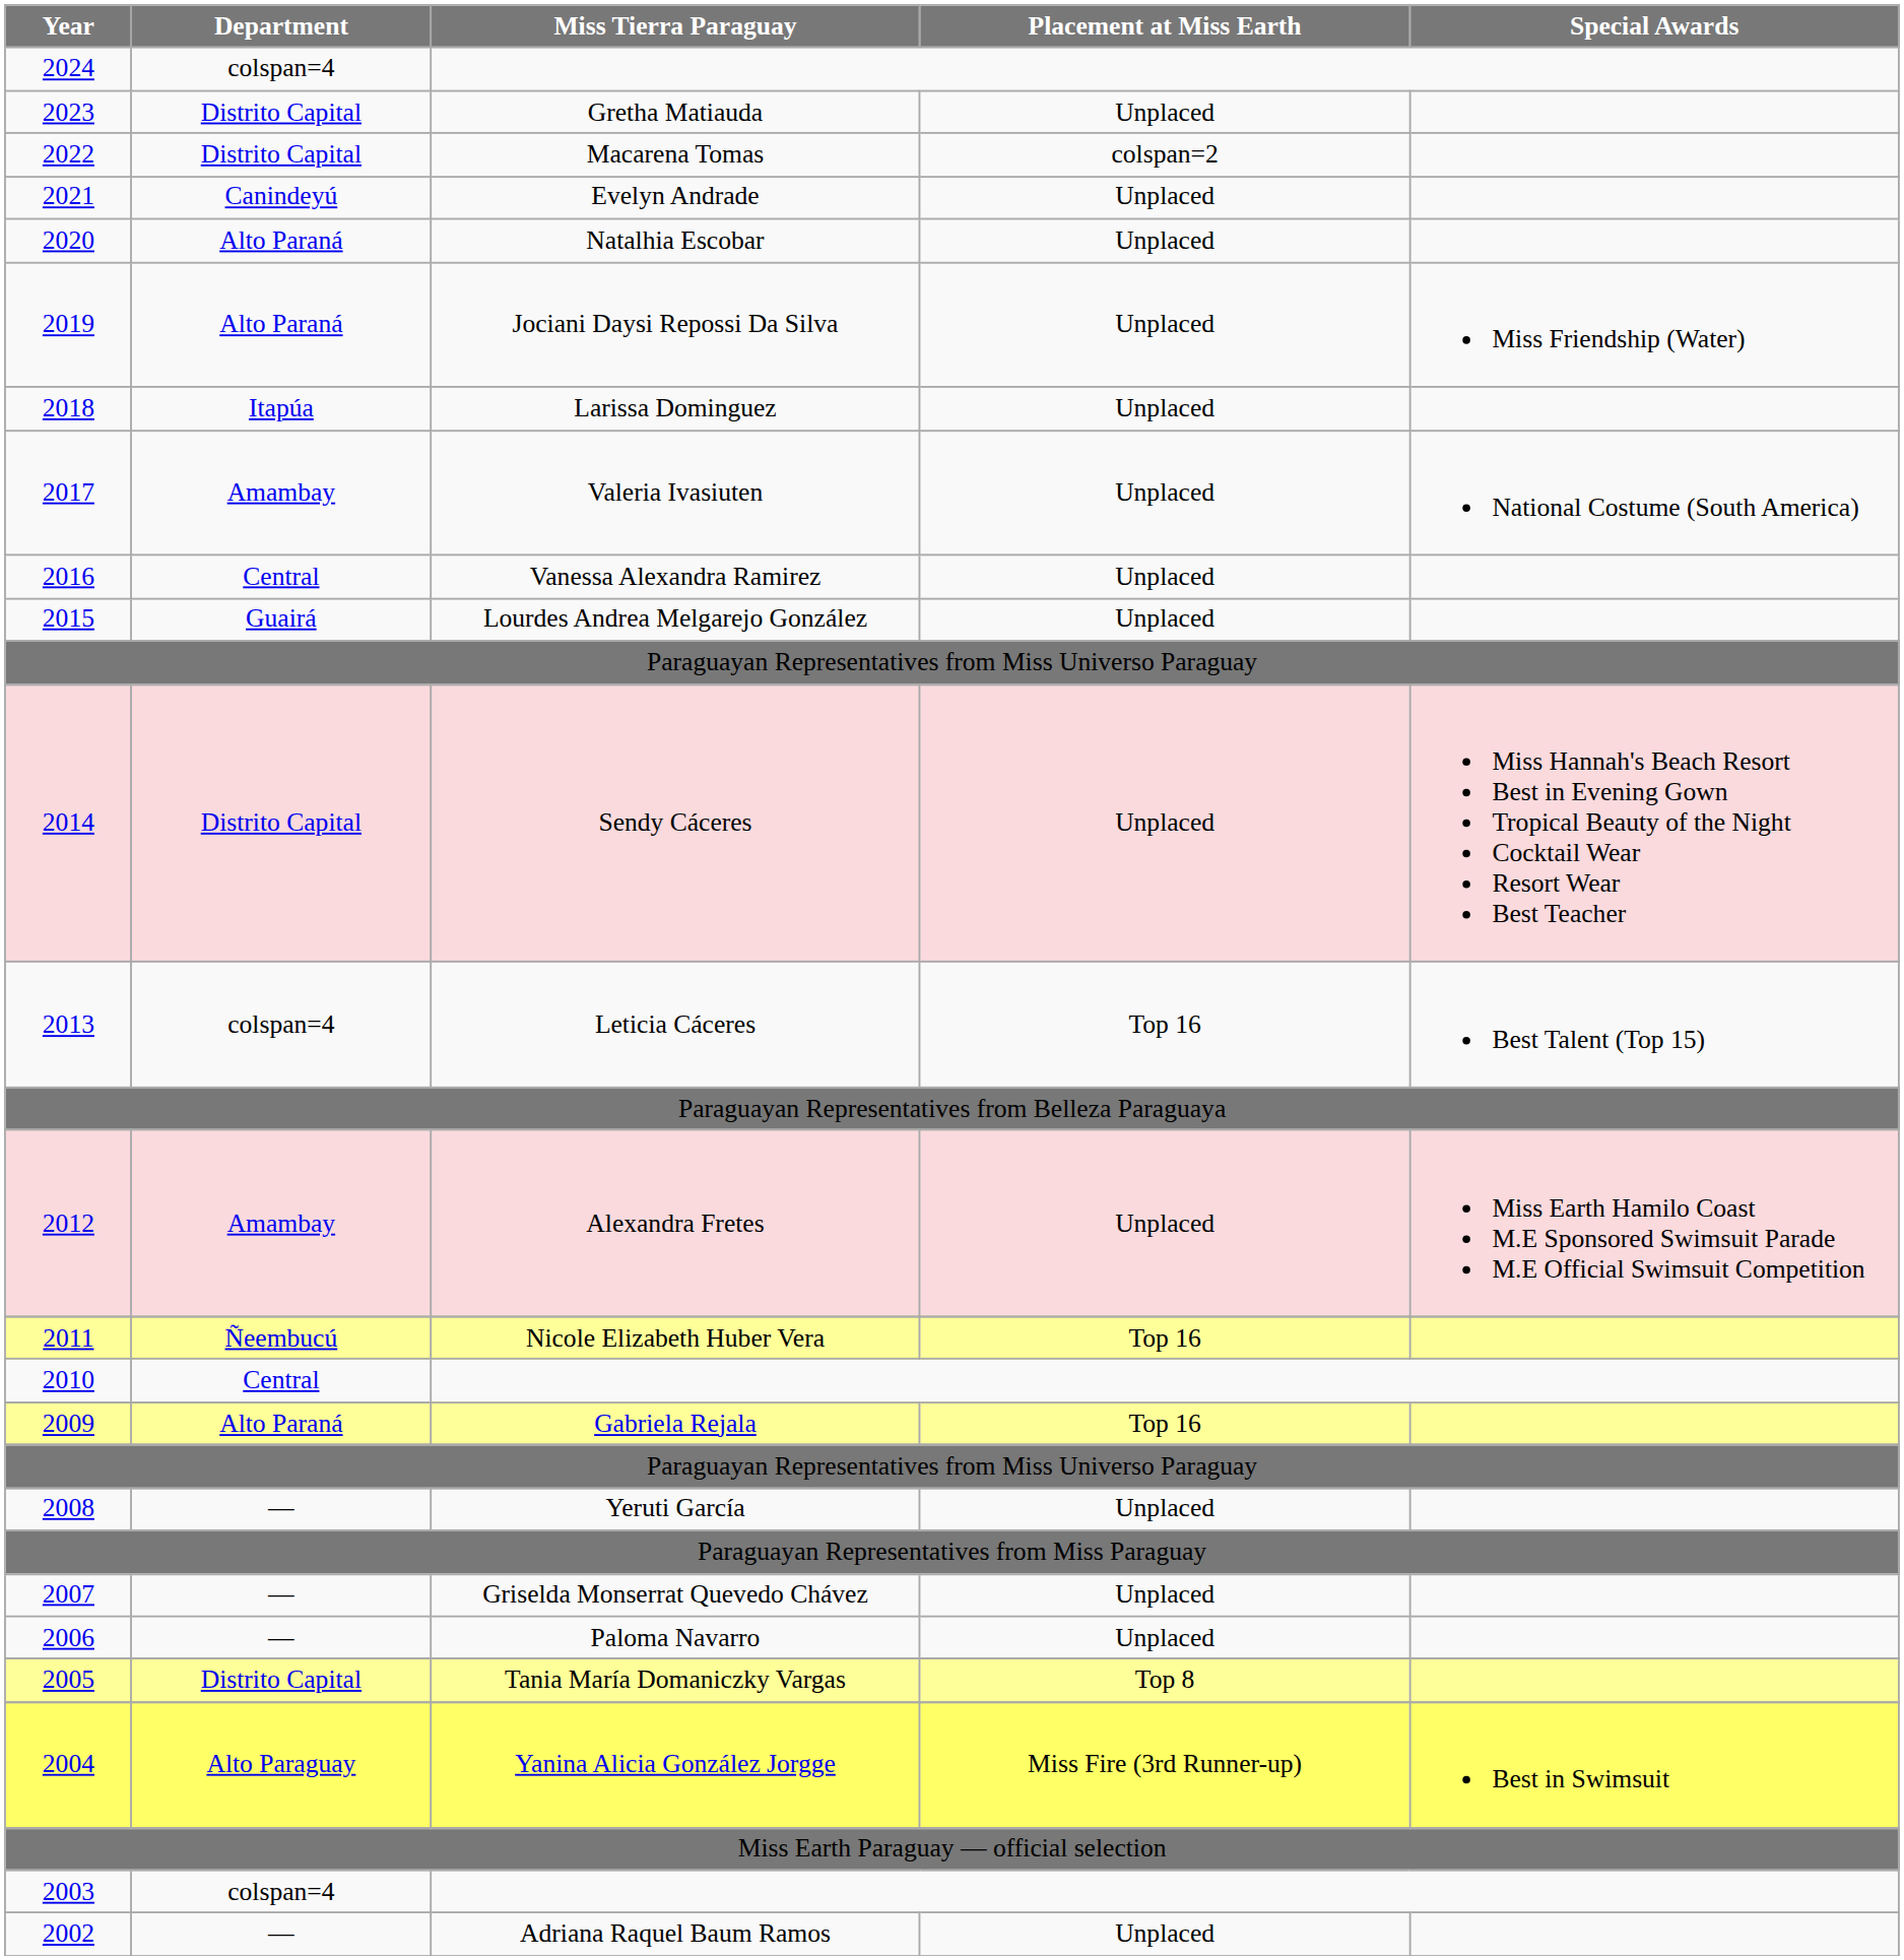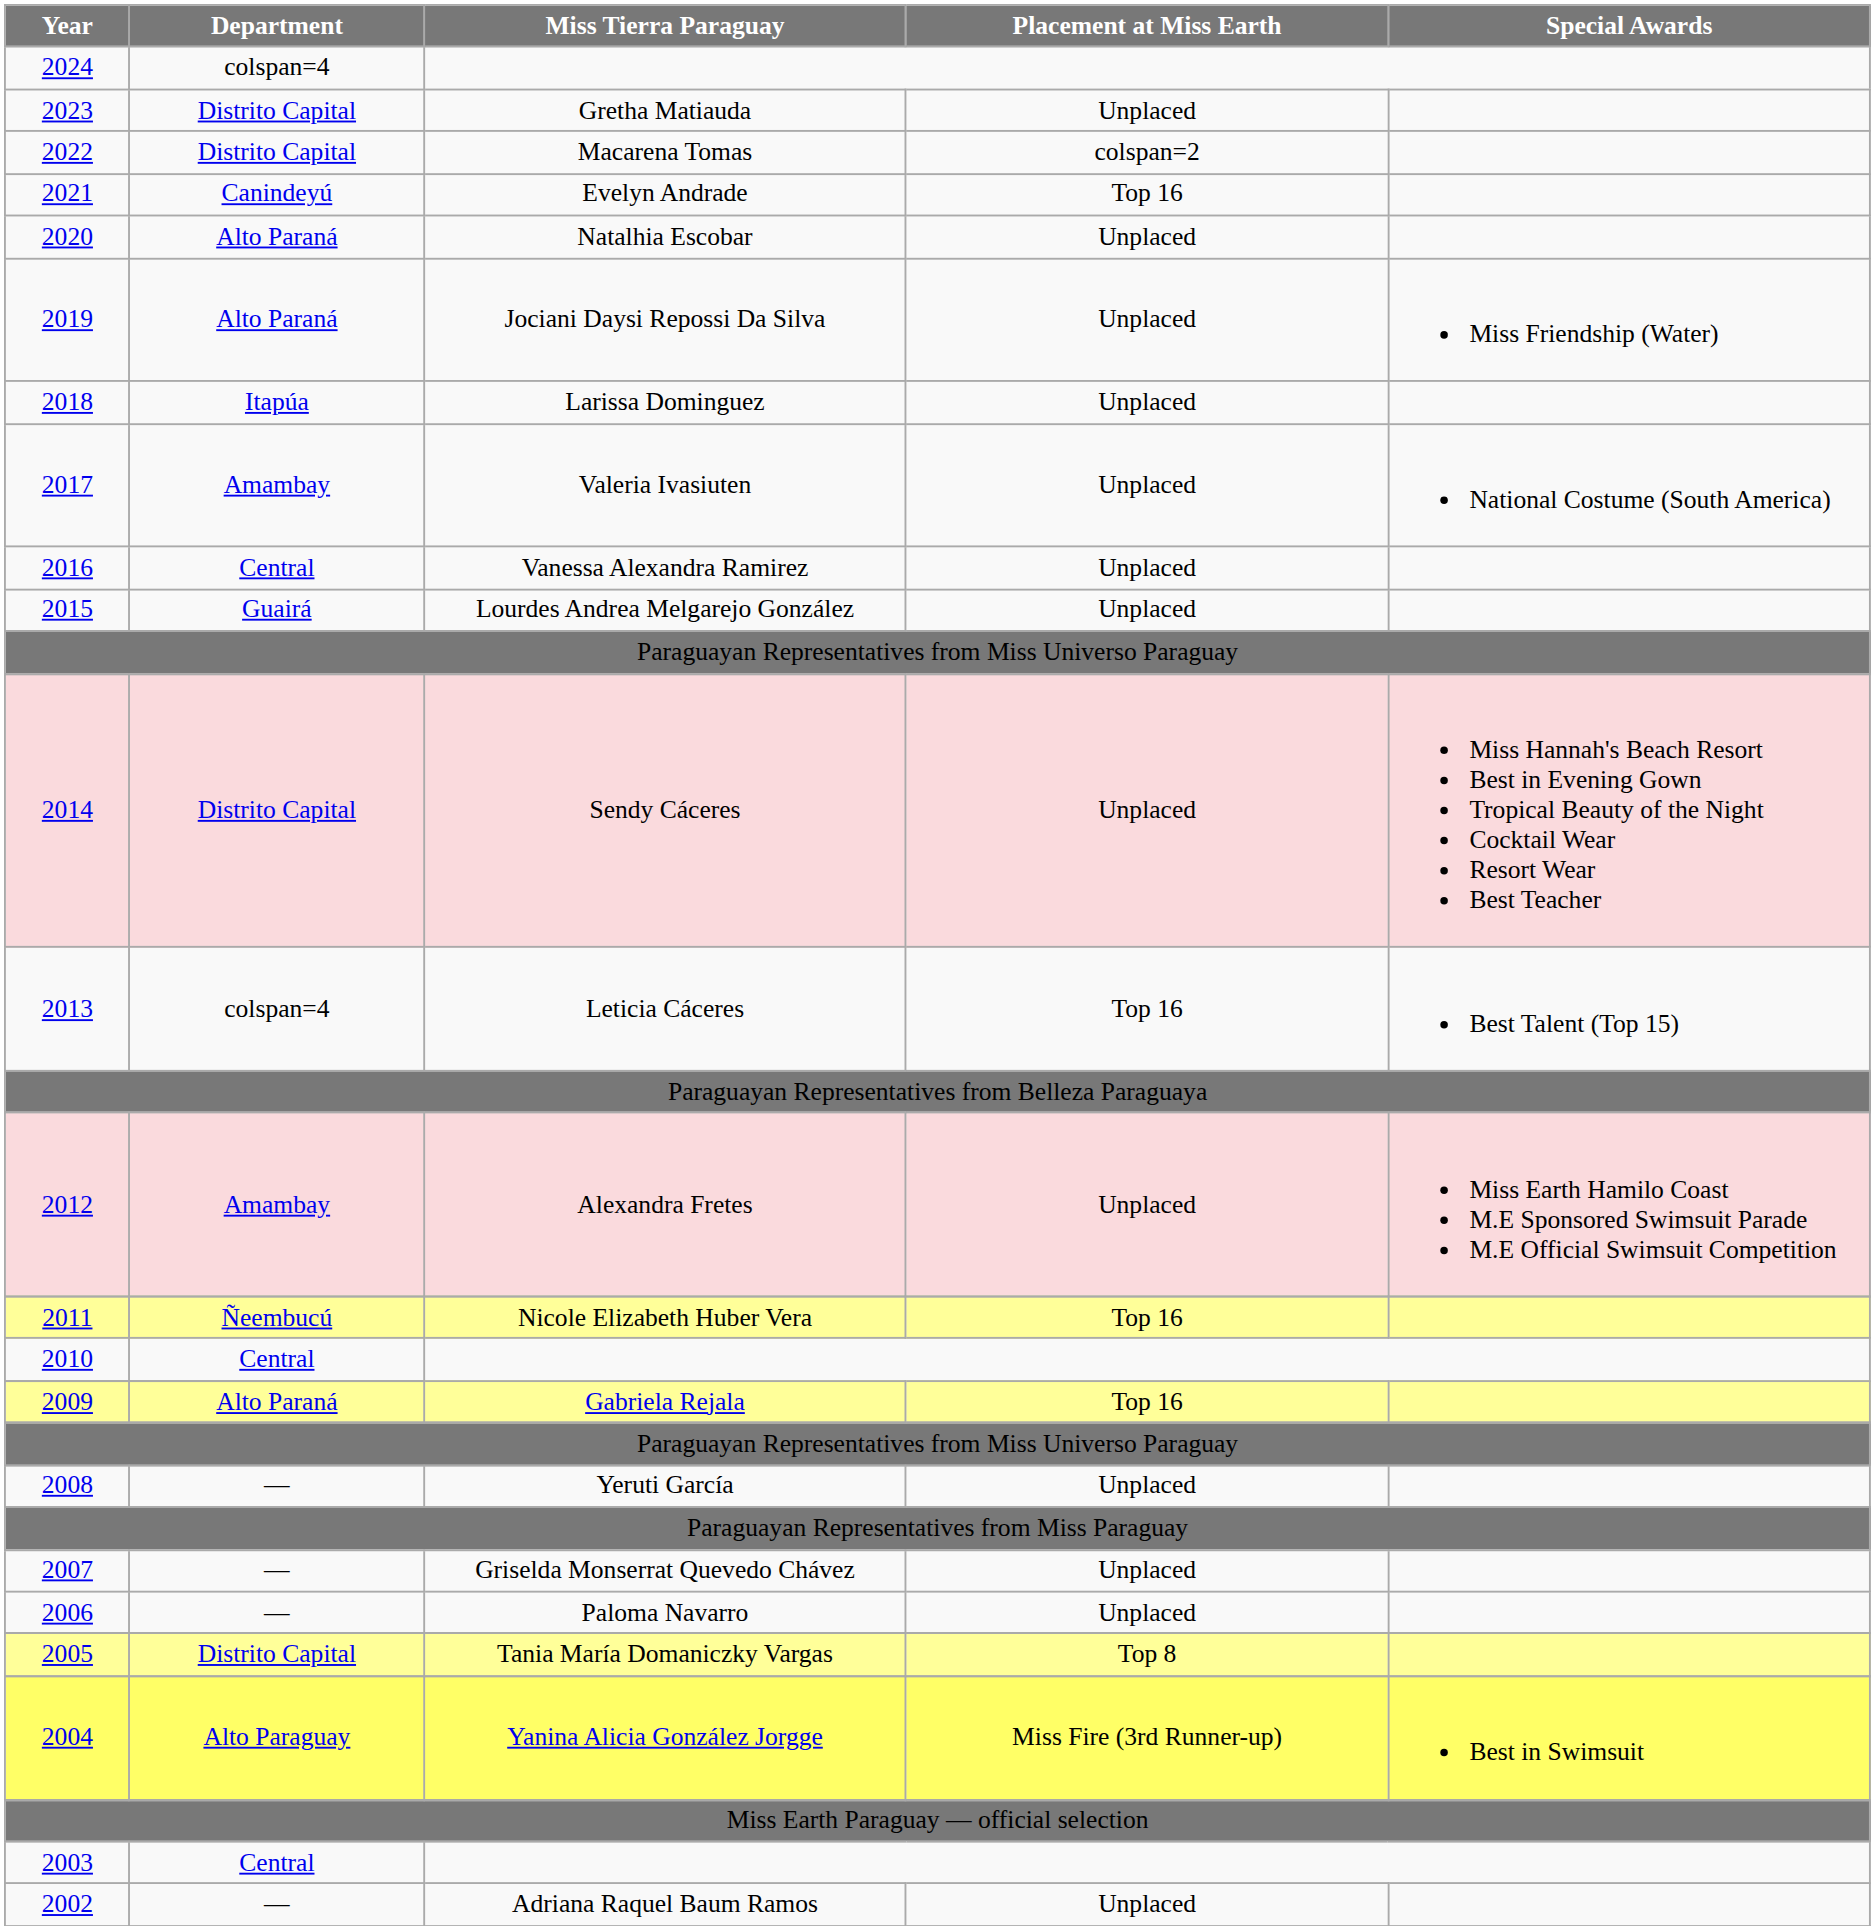2021 | Placement at Miss Earth: Unplaced -> Top 16
2003 | Department: colspan=4 -> Central
